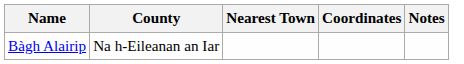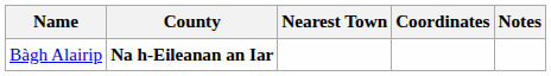Bàgh Alairip | County: normal -> bold
